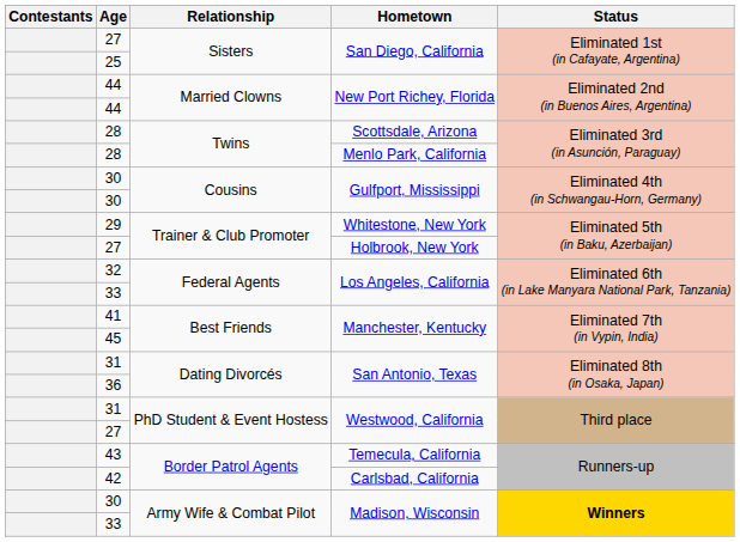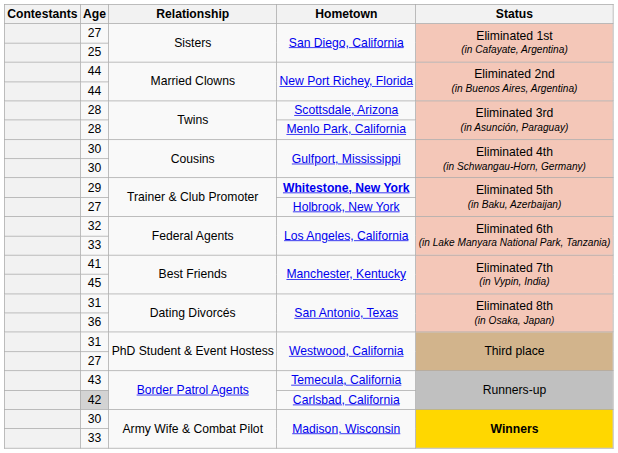29 | Hometown: normal -> bold
42 | Age: no background -> lightgrey background
